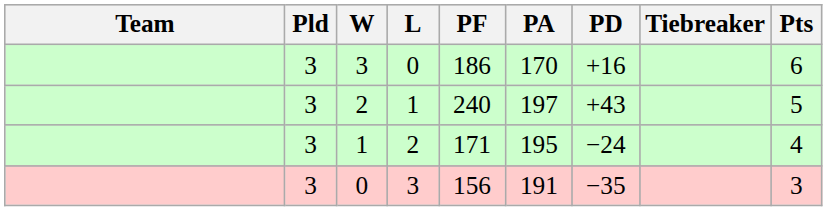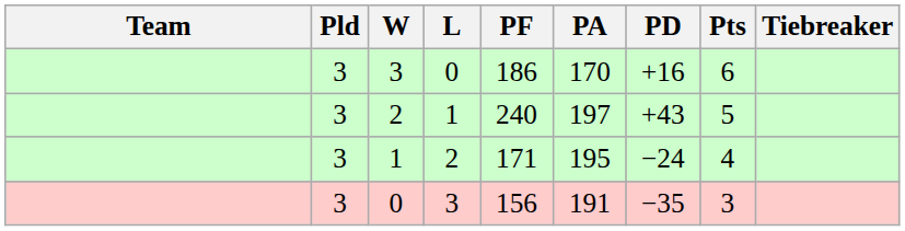columns swapped: Pts <-> Tiebreaker
